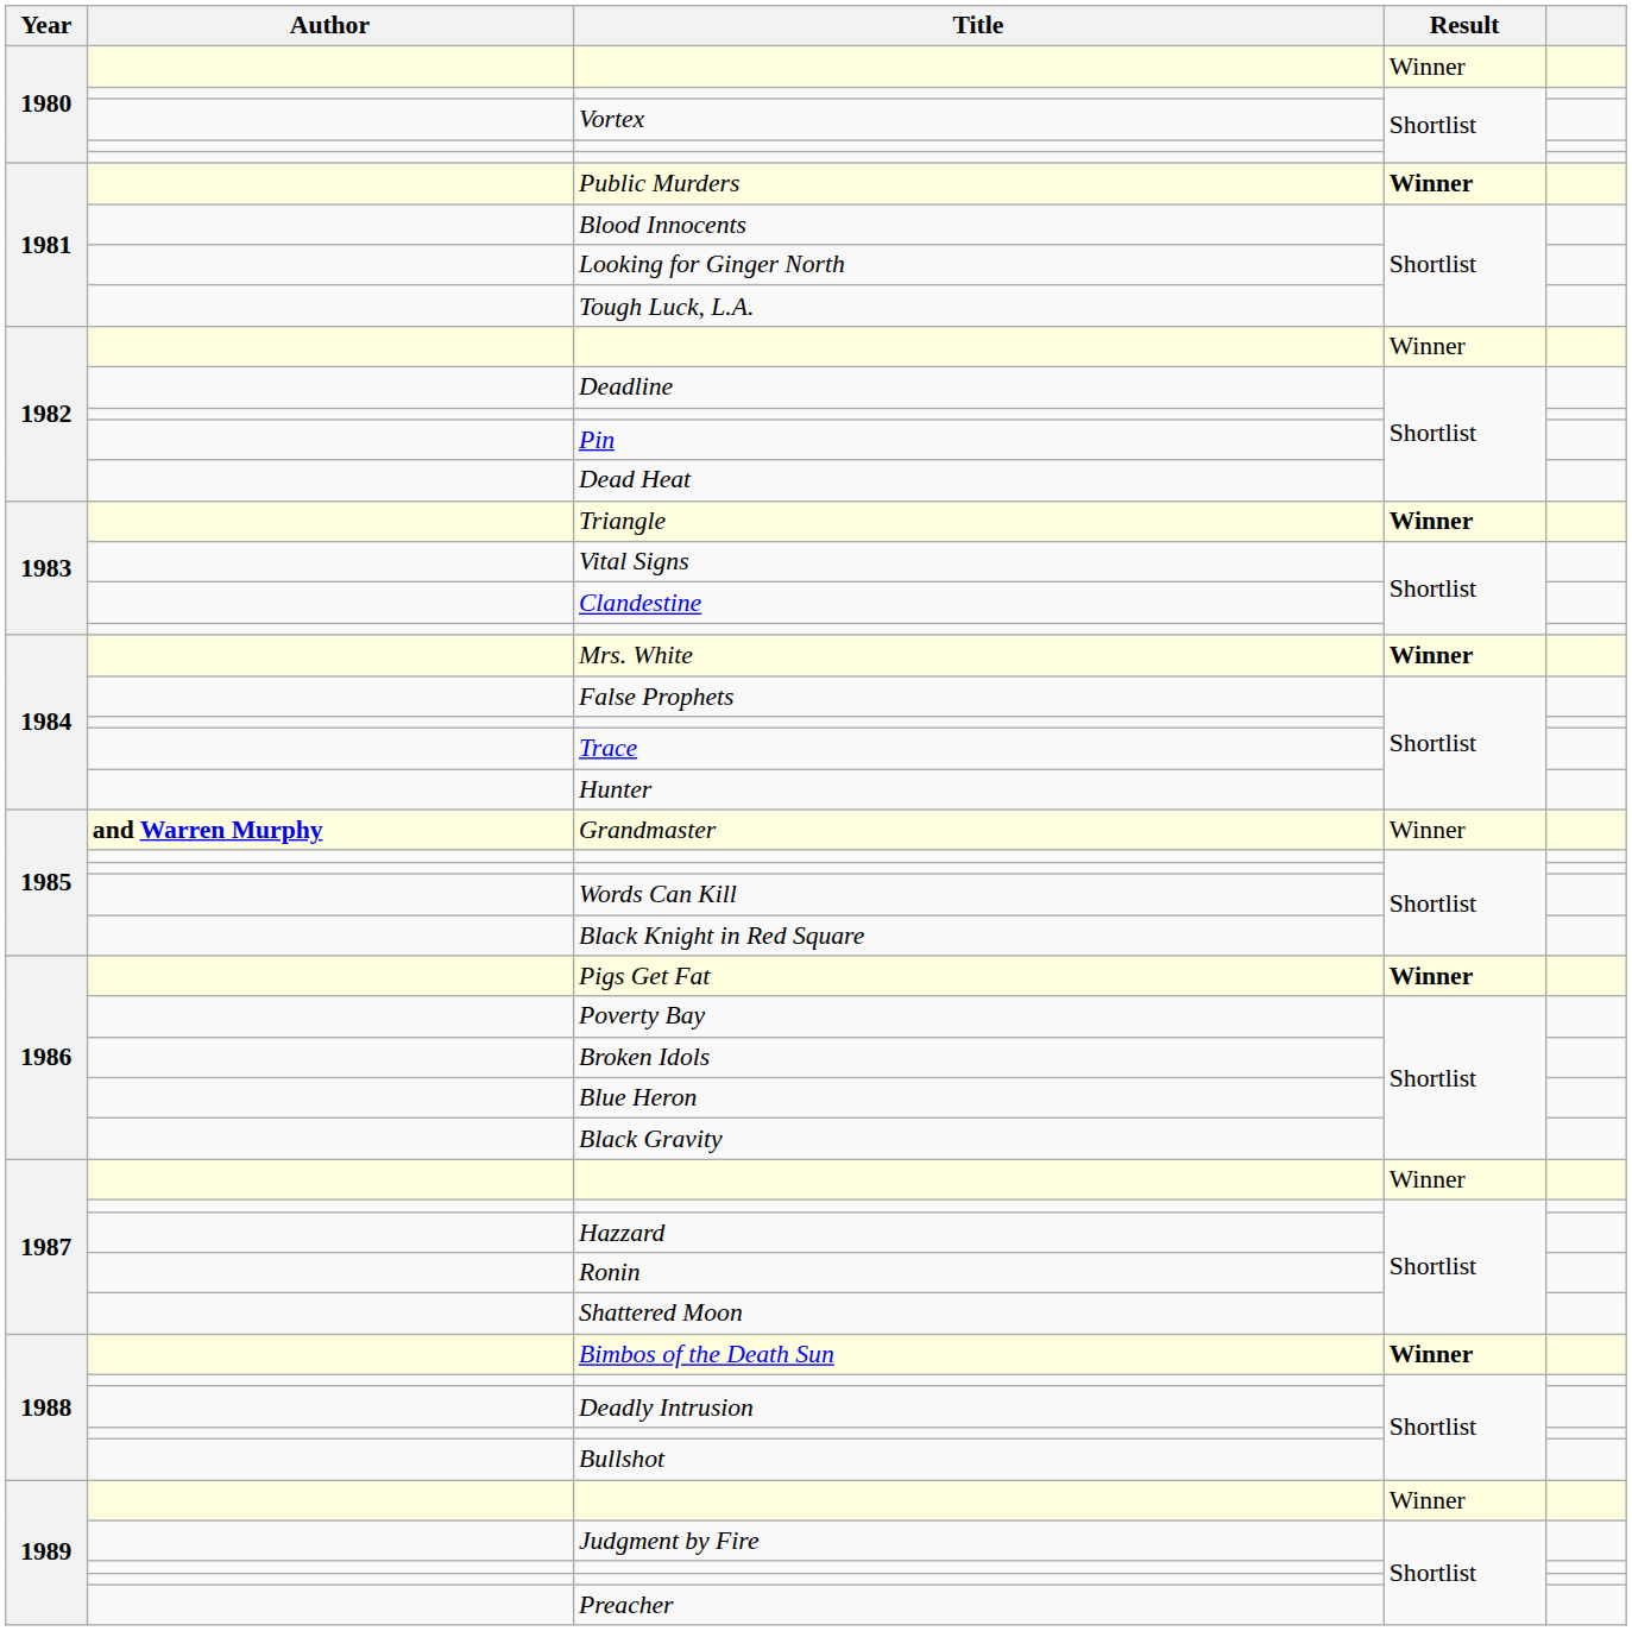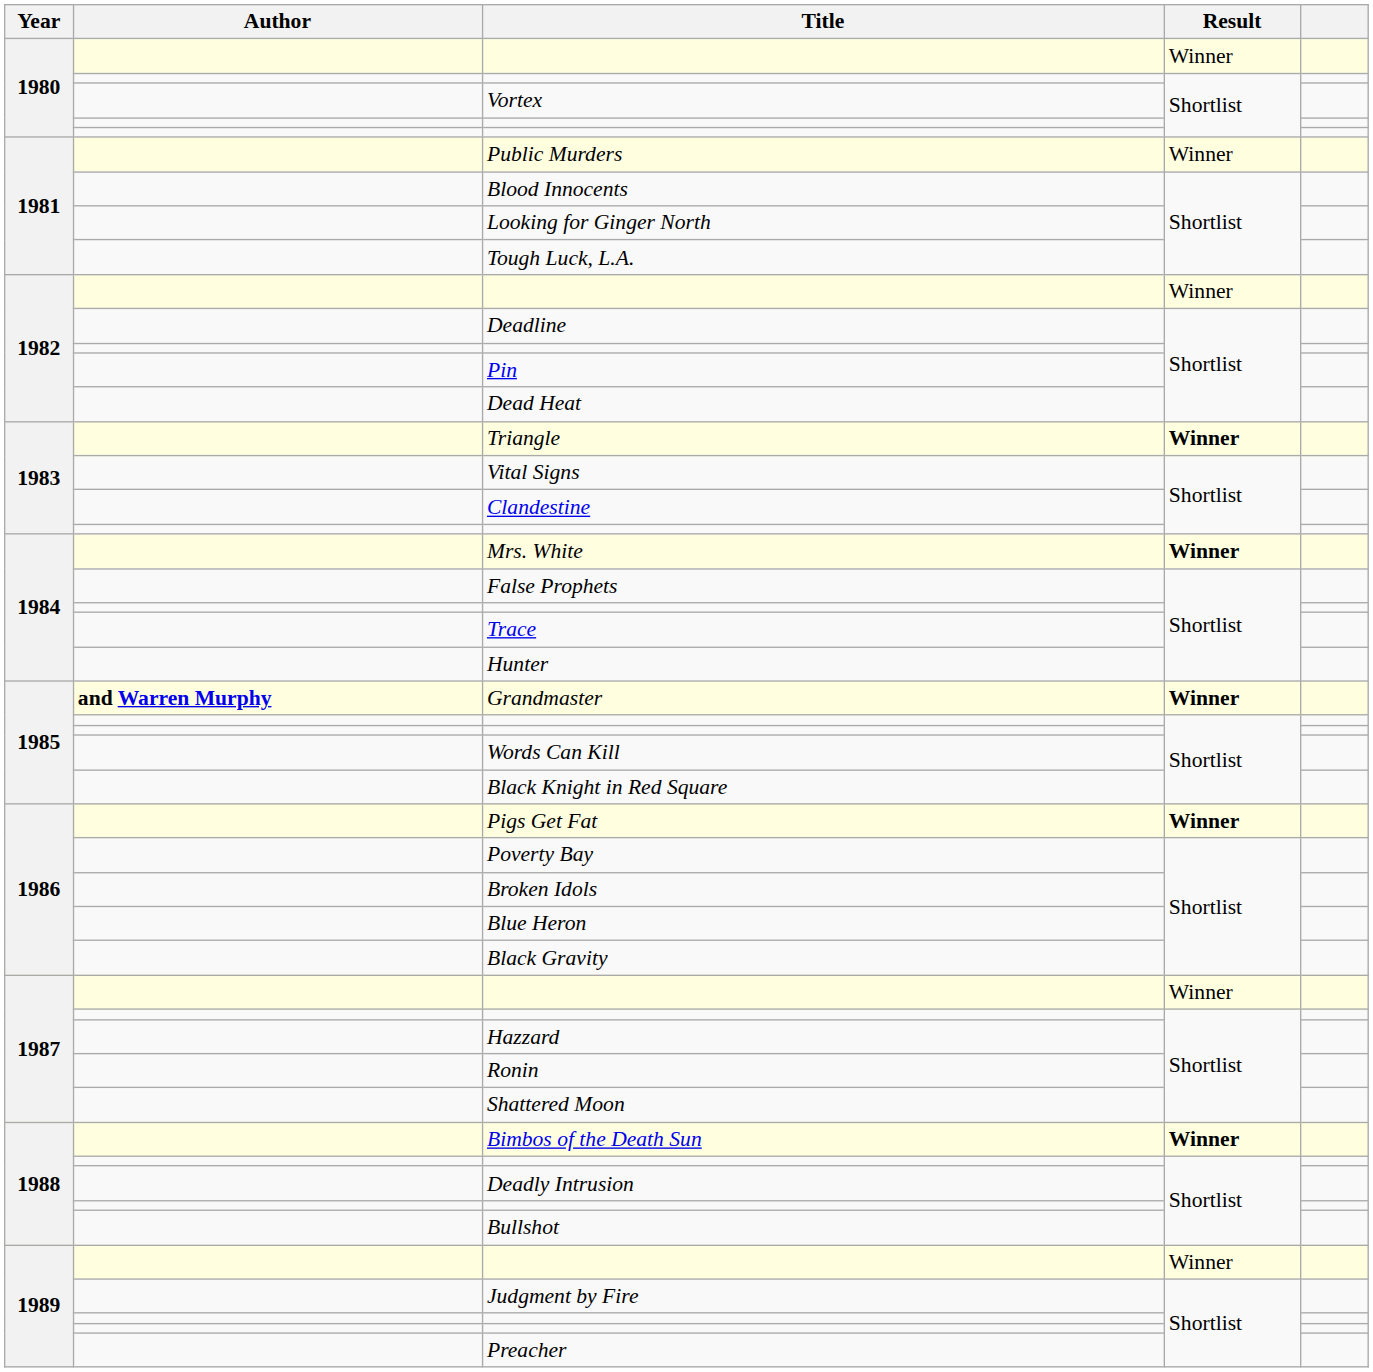Public Murders | Result: bold -> normal
Grandmaster | Result: normal -> bold
